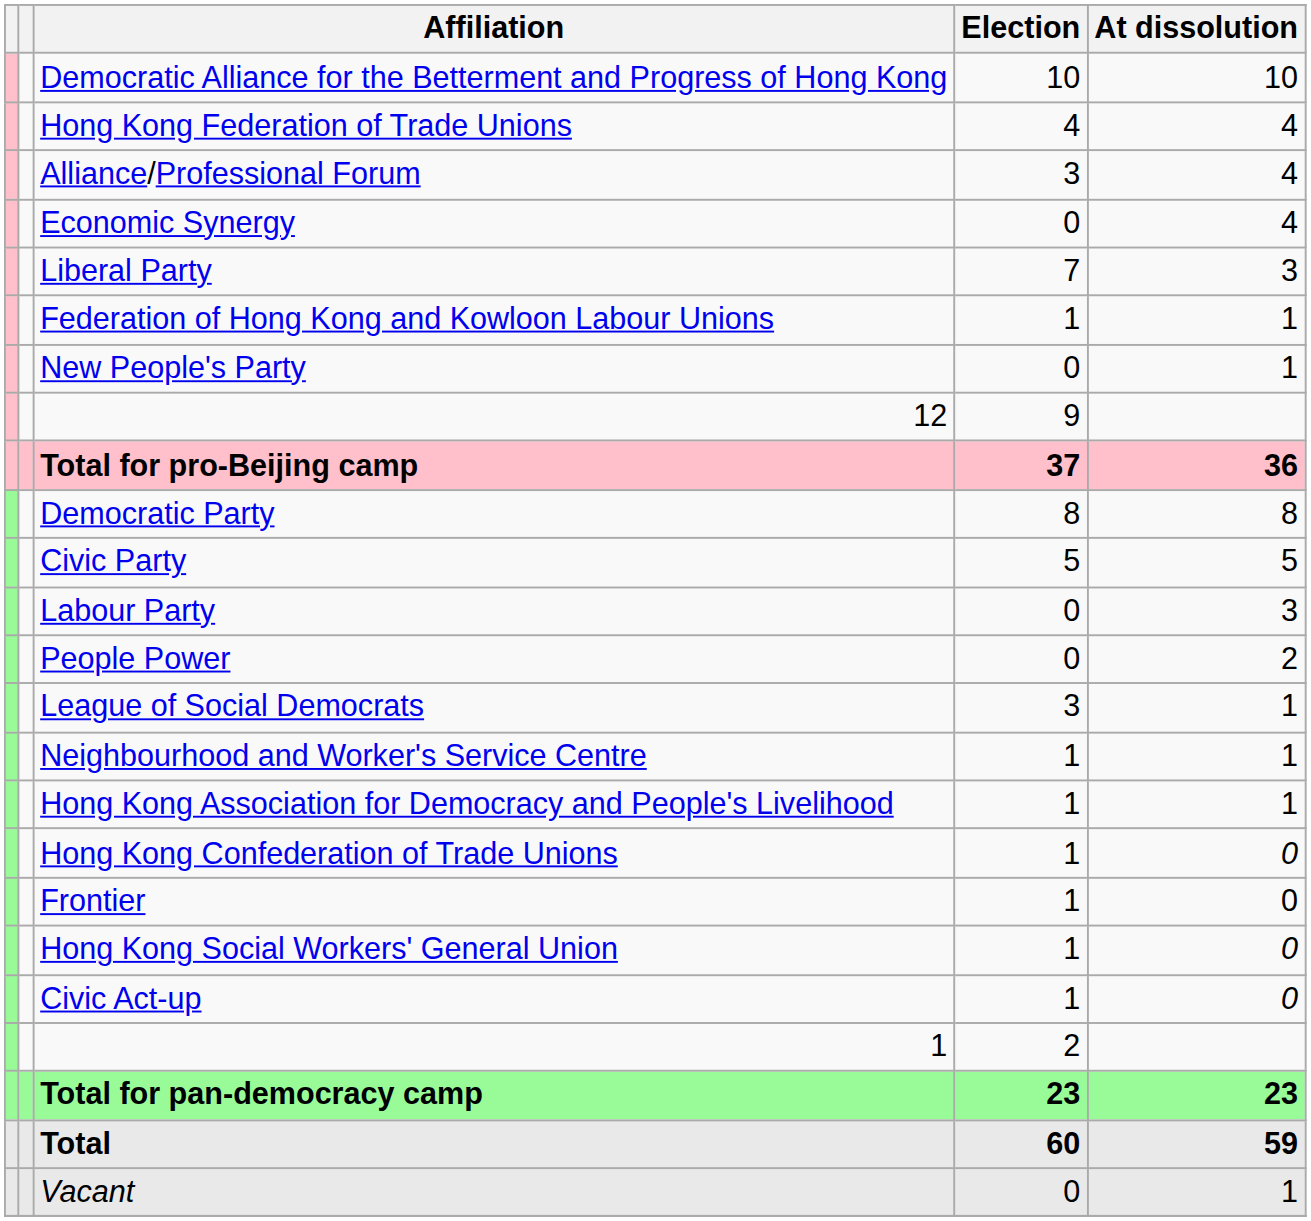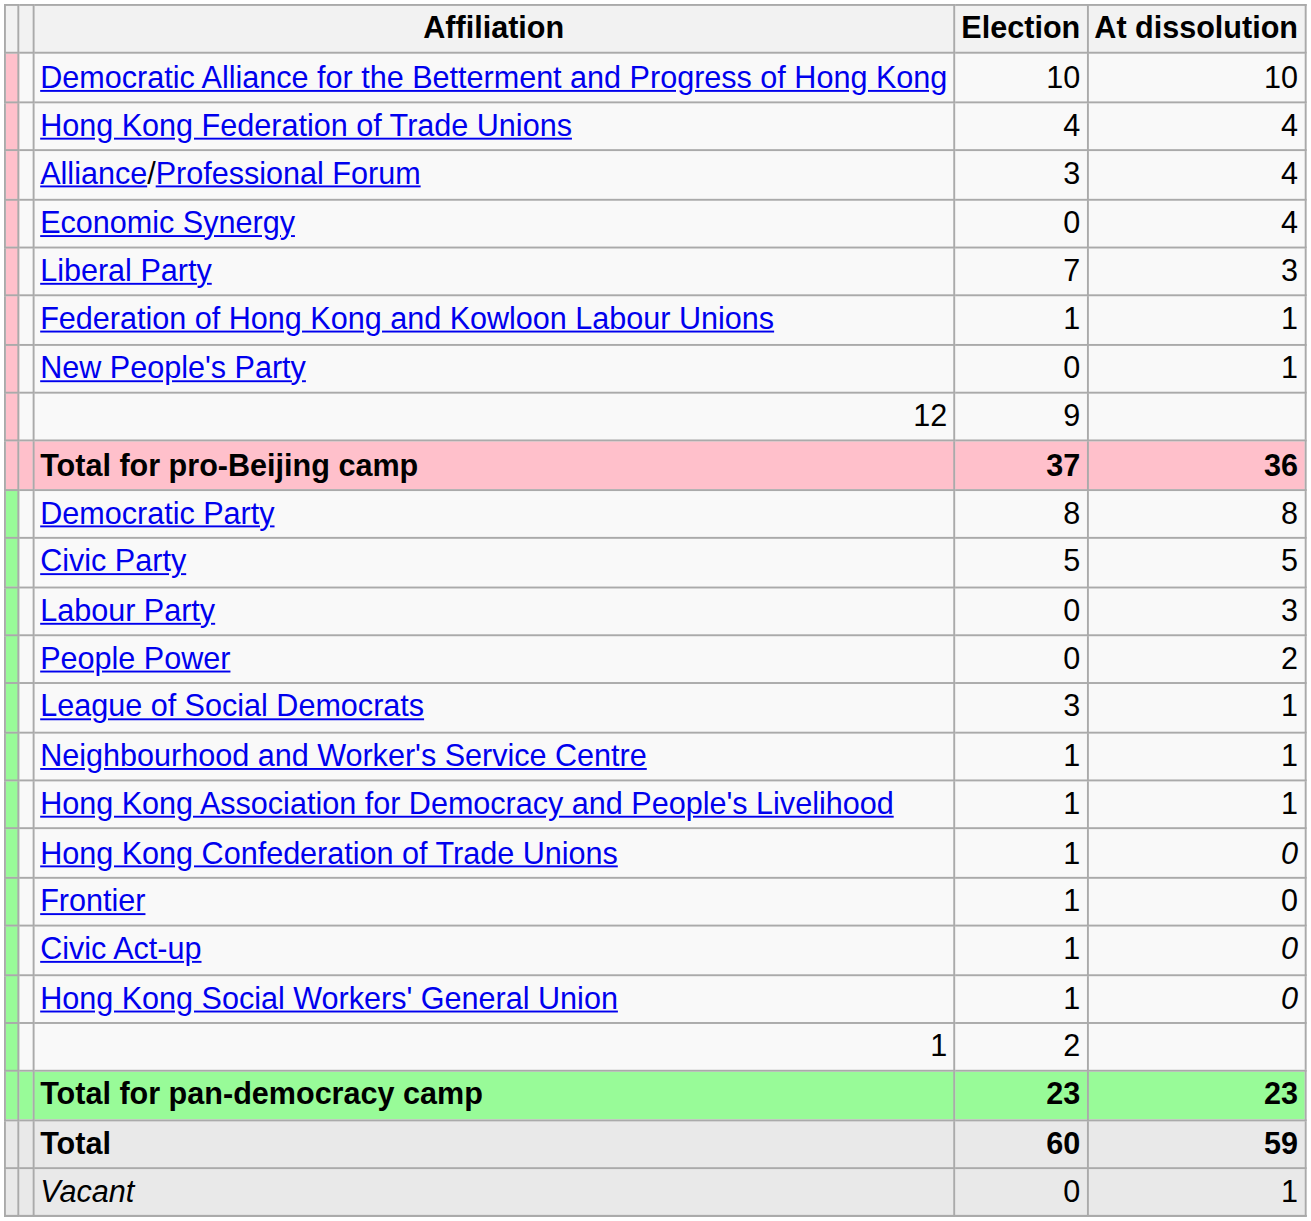rows swapped: Civic Act-up <-> Hong Kong Social Workers' General Union
